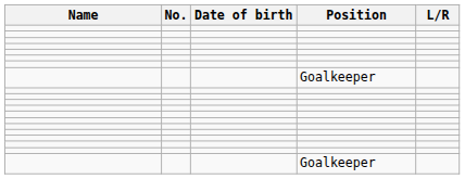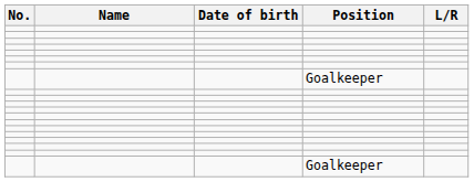columns swapped: No. <-> Name
